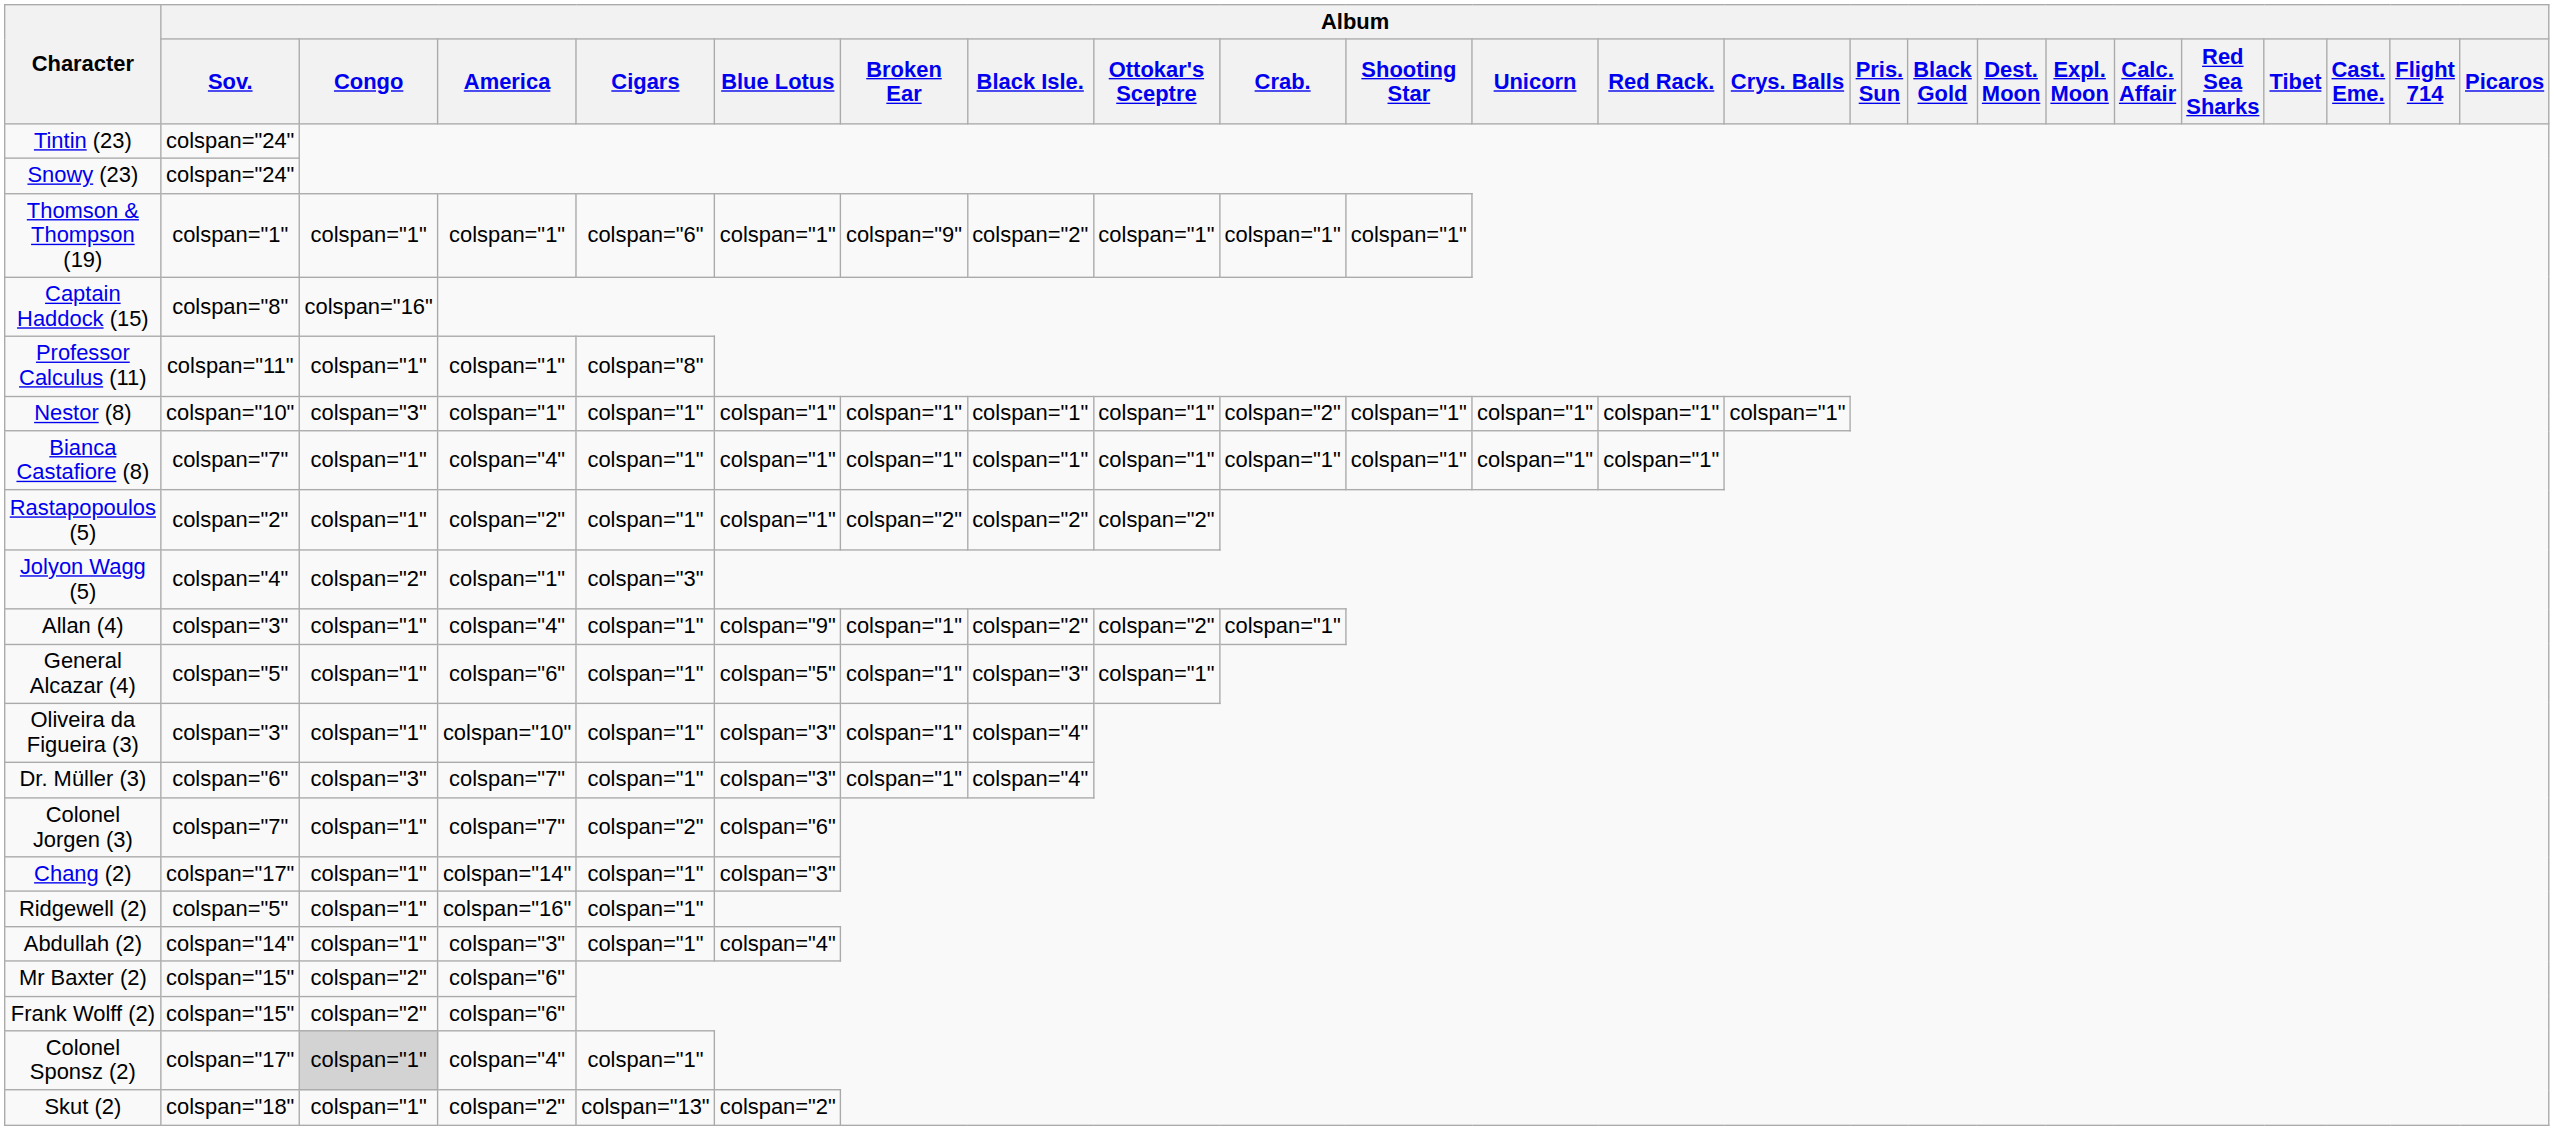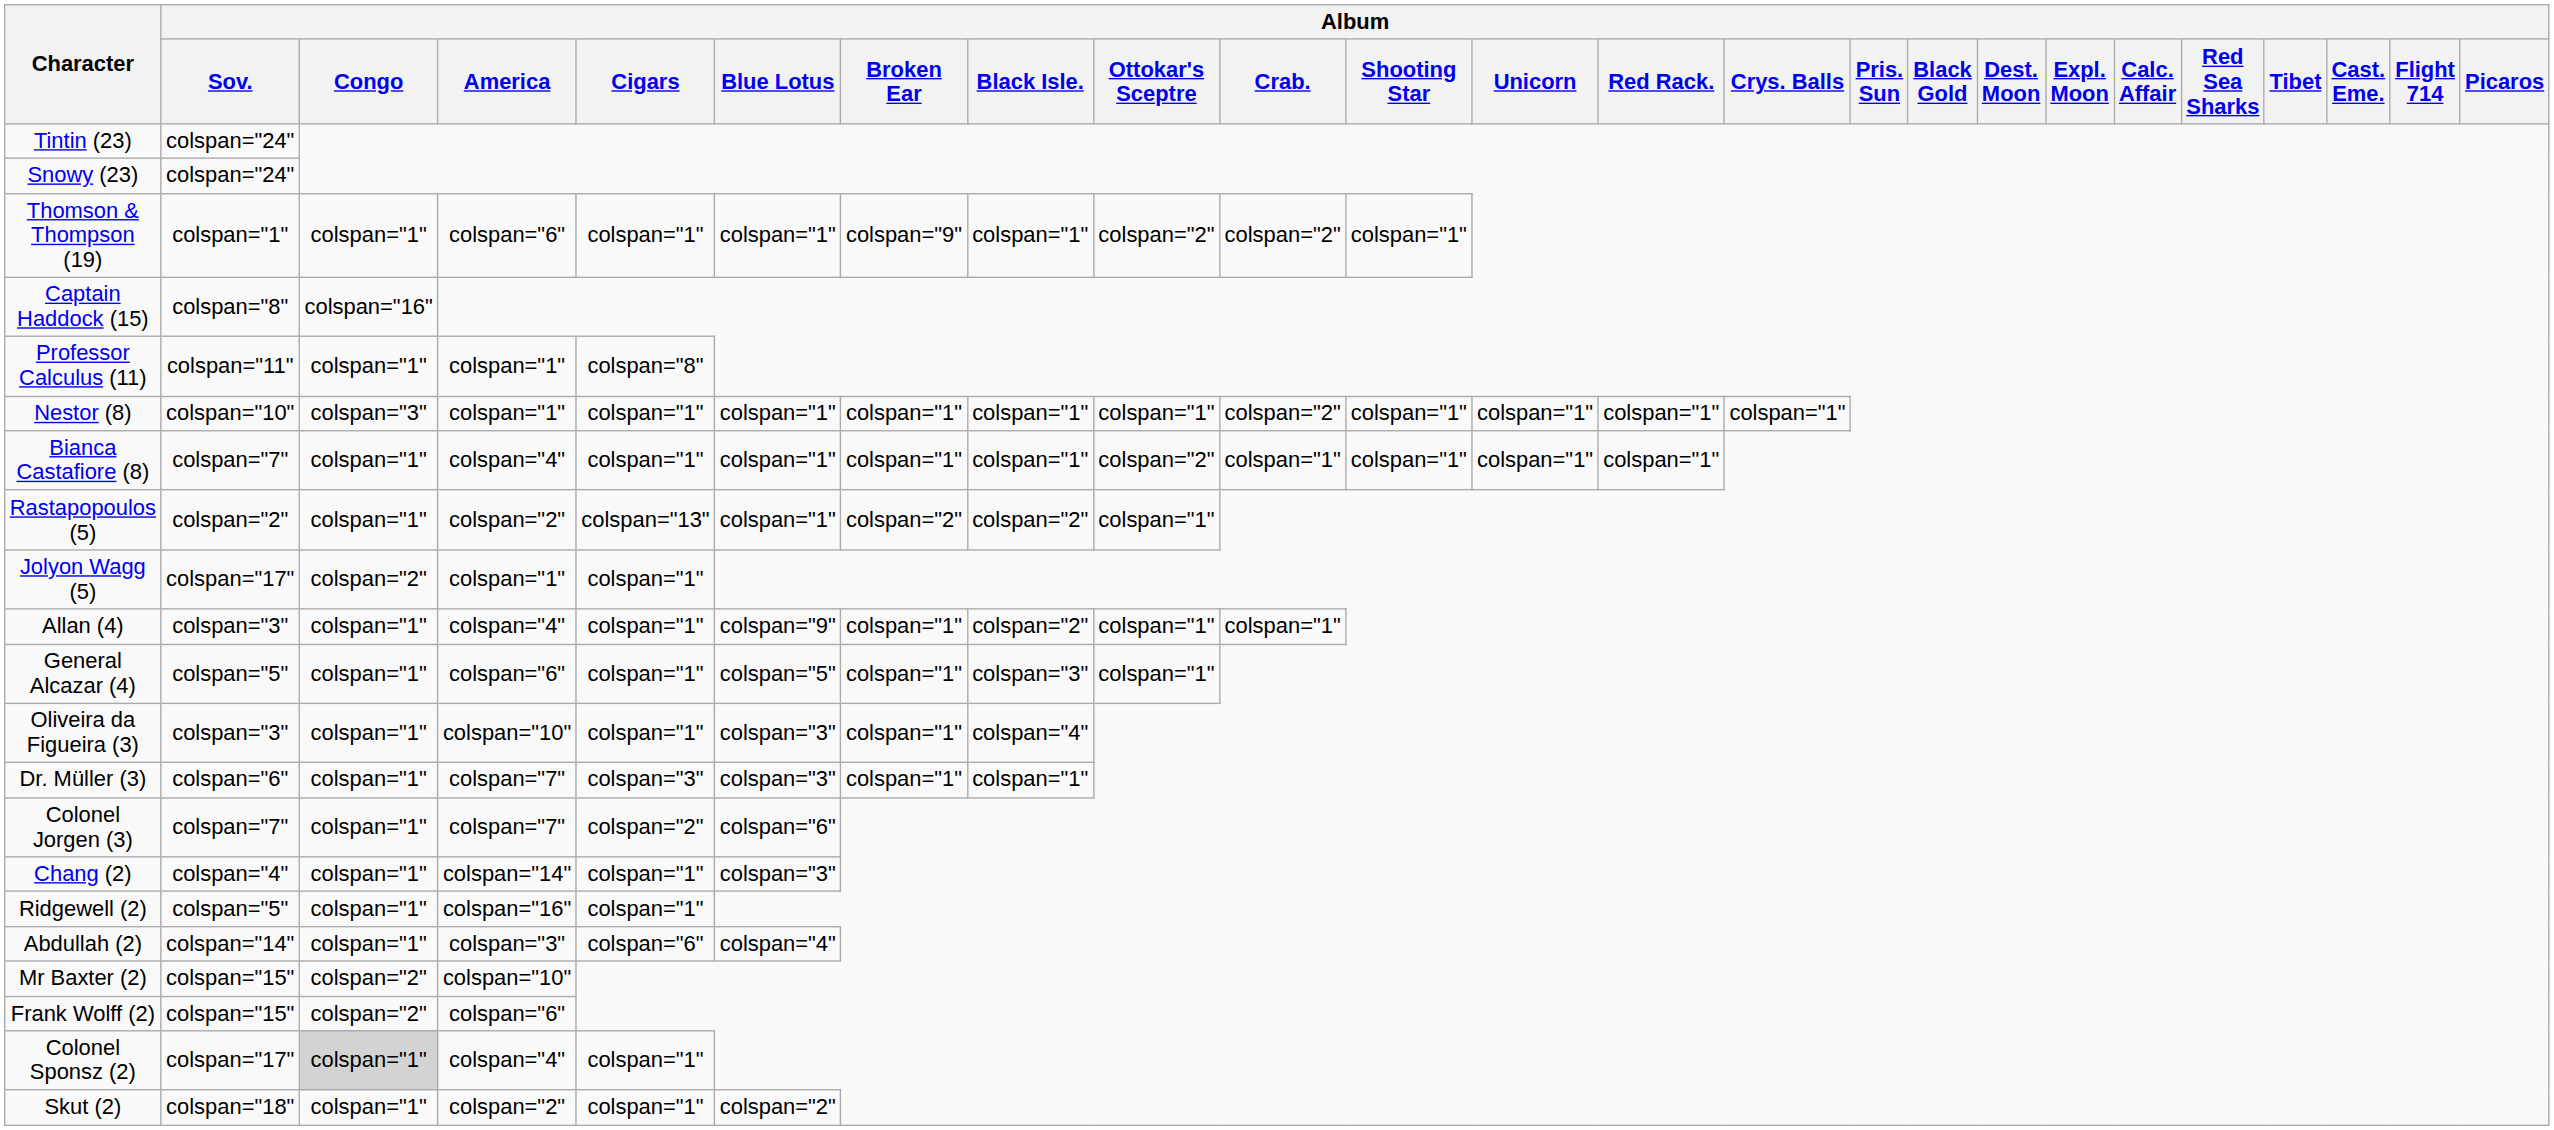Thomson & Thompson (19) | Album / America: colspan="1" -> colspan="6"
Thomson & Thompson (19) | Album / Cigars: colspan="6" -> colspan="1"
Thomson & Thompson (19) | Album / Black Isle.: colspan="2" -> colspan="1"
Thomson & Thompson (19) | Album / Ottokar's Sceptre: colspan="1" -> colspan="2"
Thomson & Thompson (19) | Album / Crab.: colspan="1" -> colspan="2"
Bianca Castafiore (8) | Album / Ottokar's Sceptre: colspan="1" -> colspan="2"
Rastapopoulos (5) | Album / Cigars: colspan="1" -> colspan="13"
Rastapopoulos (5) | Album / Ottokar's Sceptre: colspan="2" -> colspan="1"
Jolyon Wagg (5) | Album / Sov.: colspan="4" -> colspan="17"
Jolyon Wagg (5) | Album / Cigars: colspan="3" -> colspan="1"
Allan (4) | Album / Ottokar's Sceptre: colspan="2" -> colspan="1"
Dr. Müller (3) | Album / Congo: colspan="3" -> colspan="1"
Dr. Müller (3) | Album / Cigars: colspan="1" -> colspan="3"
Dr. Müller (3) | Album / Black Isle.: colspan="4" -> colspan="1"
Chang (2) | Album / Sov.: colspan="17" -> colspan="4"
Abdullah (2) | Album / Cigars: colspan="1" -> colspan="6"
Mr Baxter (2) | Album / America: colspan="6" -> colspan="10"
Skut (2) | Album / Cigars: colspan="13" -> colspan="1"
